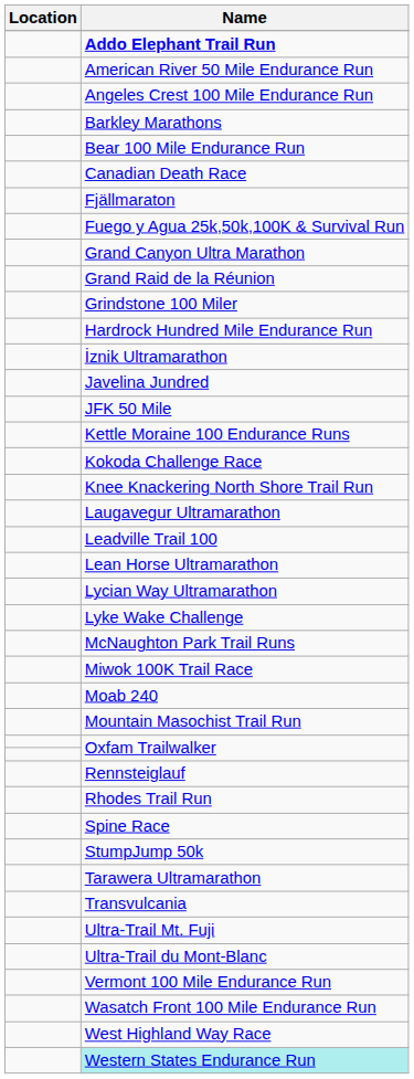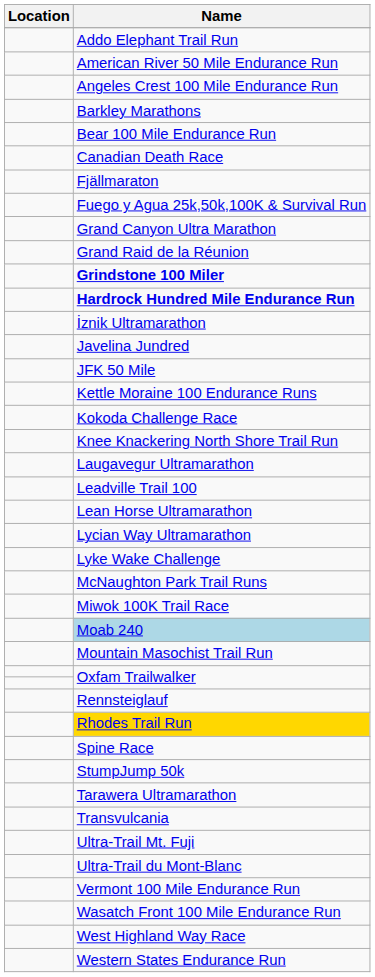row 2 | Name: bold -> normal
row 12 | Name: normal -> bold
row 13 | Name: normal -> bold
row 27 | Name: no background -> lightblue background
row 32 | Name: no background -> gold background
row 42 | Name: paleturquoise background -> no background
